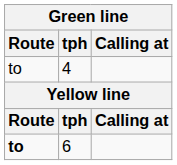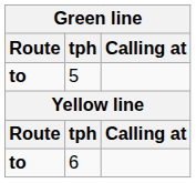row 3 | Route: normal -> bold
row 3 | tph: 4 -> 5
